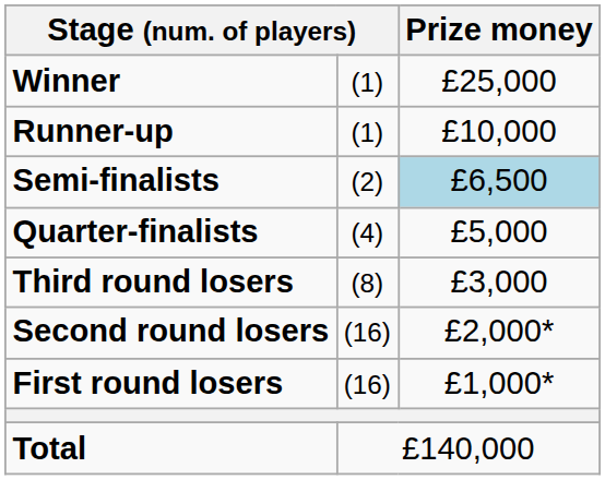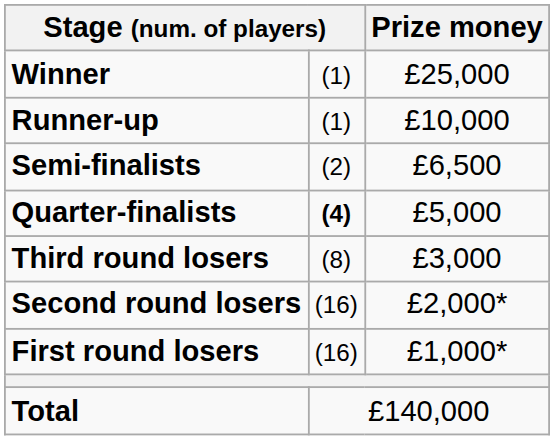Semi-finalists | Prize money: lightblue background -> no background
Quarter-finalists | column 2: normal -> bold
